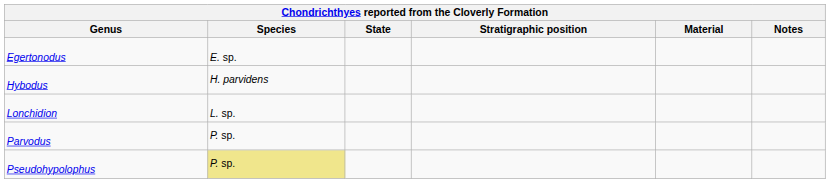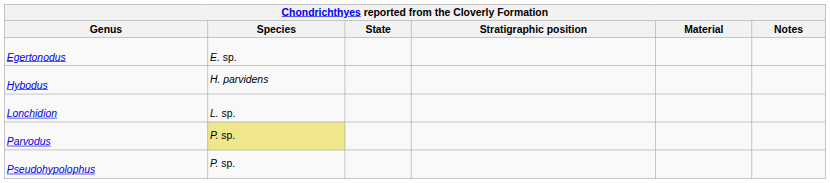Parvodus | Species: no background -> khaki background
Pseudohypolophus | Species: khaki background -> no background
